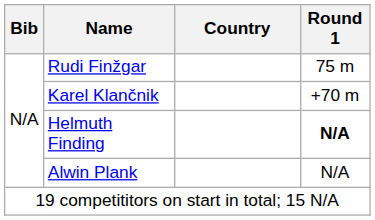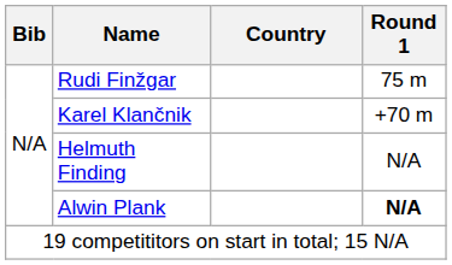Helmuth Finding | Round 1: bold -> normal
Alwin Plank | Round 1: normal -> bold
